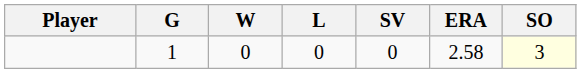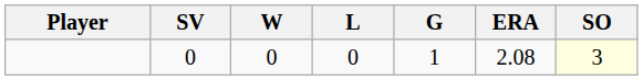columns swapped: G <-> SV
row 2 | ERA: 2.58 -> 2.08
